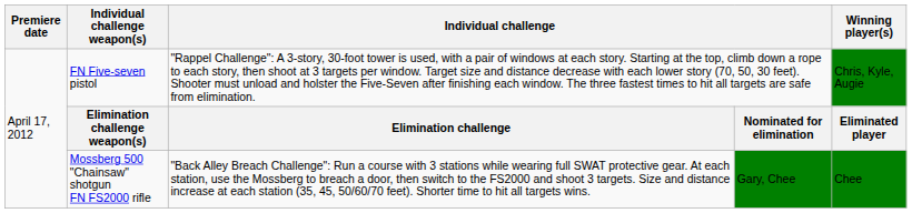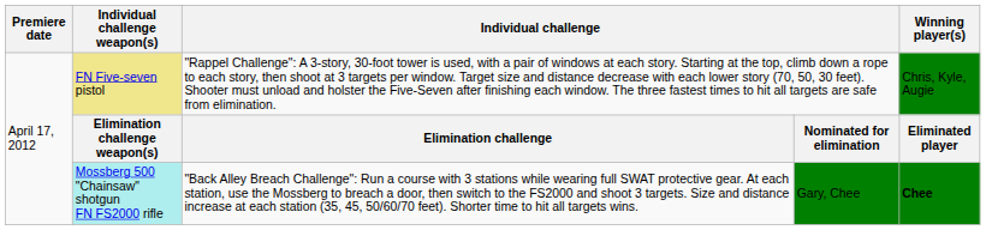row 2 | Individual challenge weapon(s): no background -> khaki background
row 4 | Individual challenge weapon(s): no background -> paleturquoise background
row 4 | Winning player(s): normal -> bold
